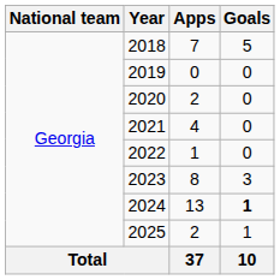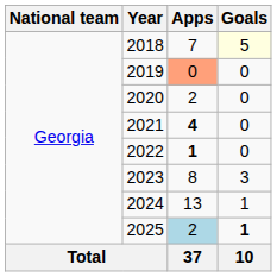2018 | Goals: no background -> lightyellow background
2019 | Apps: no background -> lightsalmon background
2021 | Apps: normal -> bold
2022 | Apps: normal -> bold
2024 | Goals: bold -> normal
2025 | Apps: no background -> lightblue background
2025 | Goals: normal -> bold
